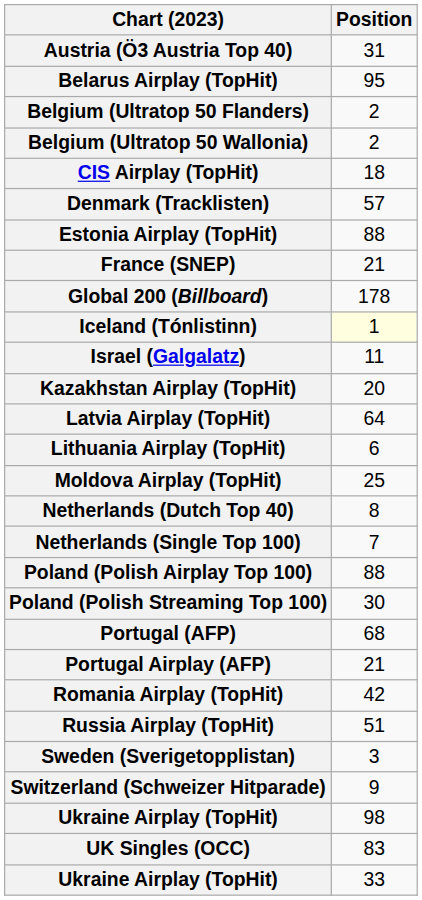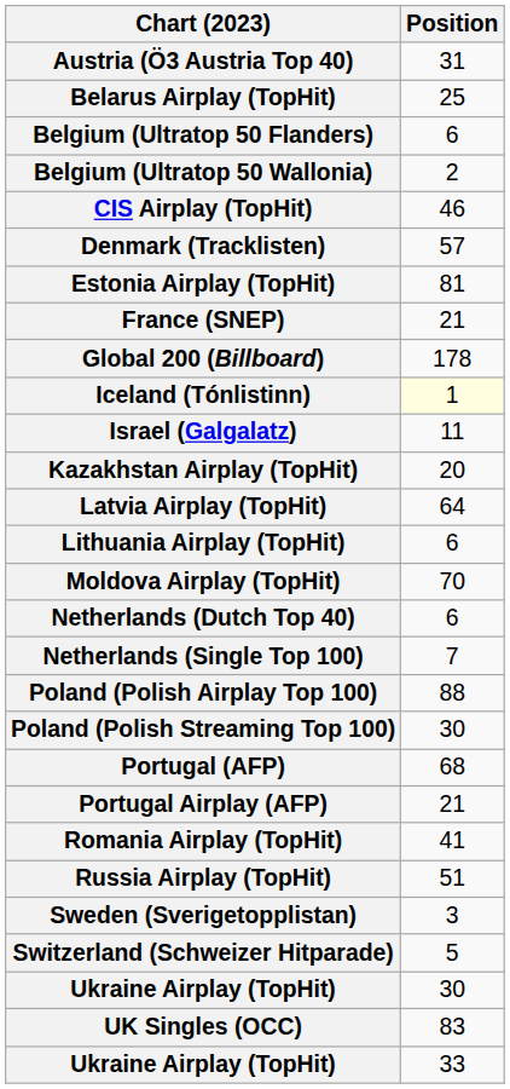row 3 | Position: 95 -> 25
row 4 | Position: 2 -> 6
row 6 | Position: 18 -> 46
row 8 | Position: 88 -> 81
row 16 | Position: 25 -> 70
row 17 | Position: 8 -> 6
row 23 | Position: 42 -> 41
row 26 | Position: 9 -> 5
row 27 | Position: 98 -> 30
